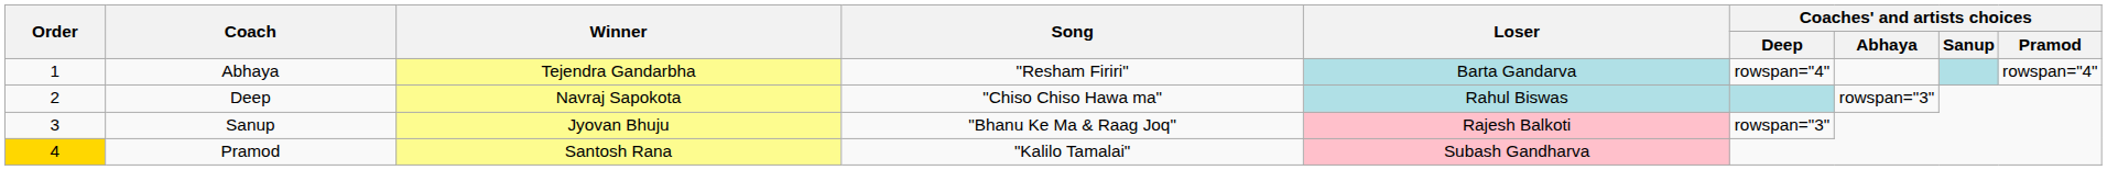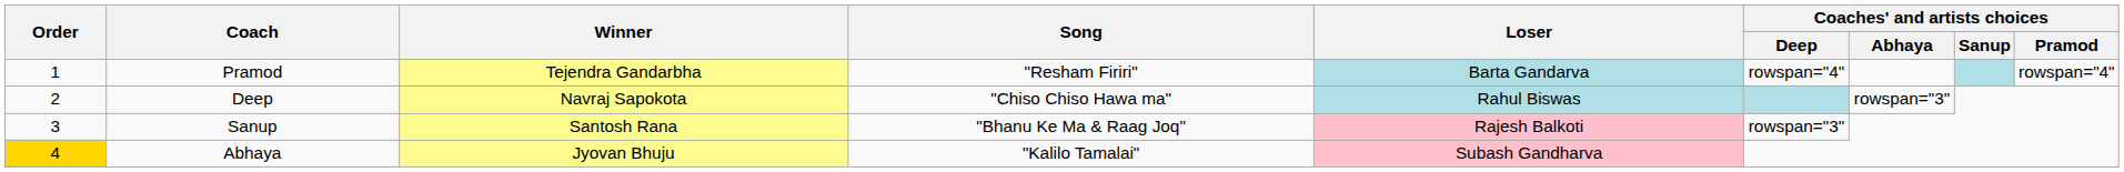row 3 | Coach: Abhaya -> Pramod
row 5 | Winner: Jyovan Bhuju -> Santosh Rana
row 6 | Coach: Pramod -> Abhaya
row 6 | Winner: Santosh Rana -> Jyovan Bhuju
